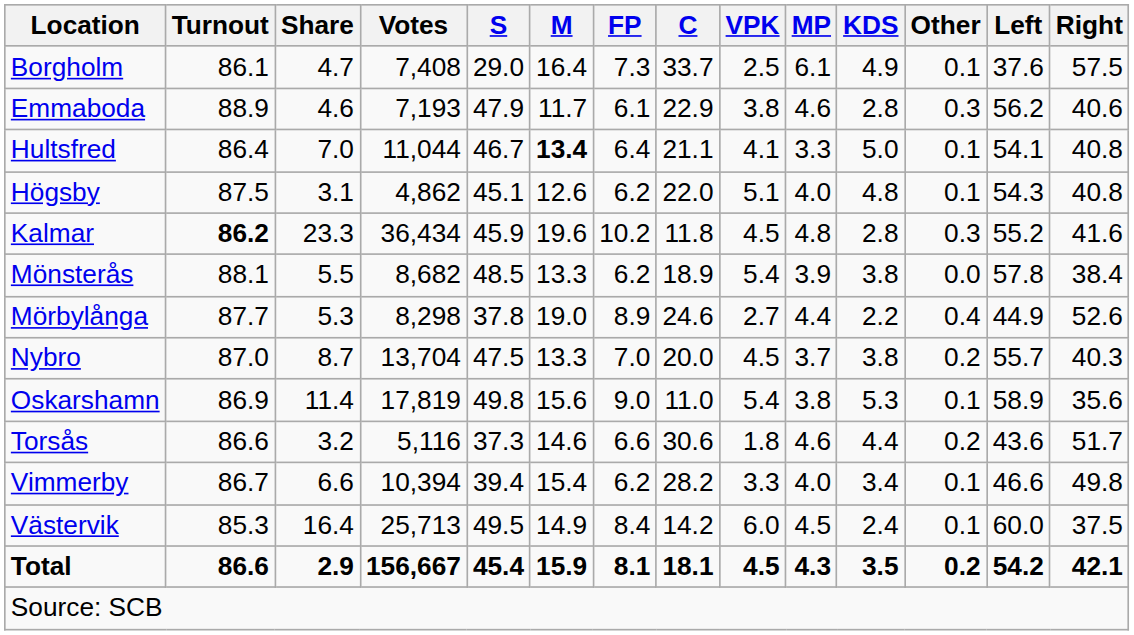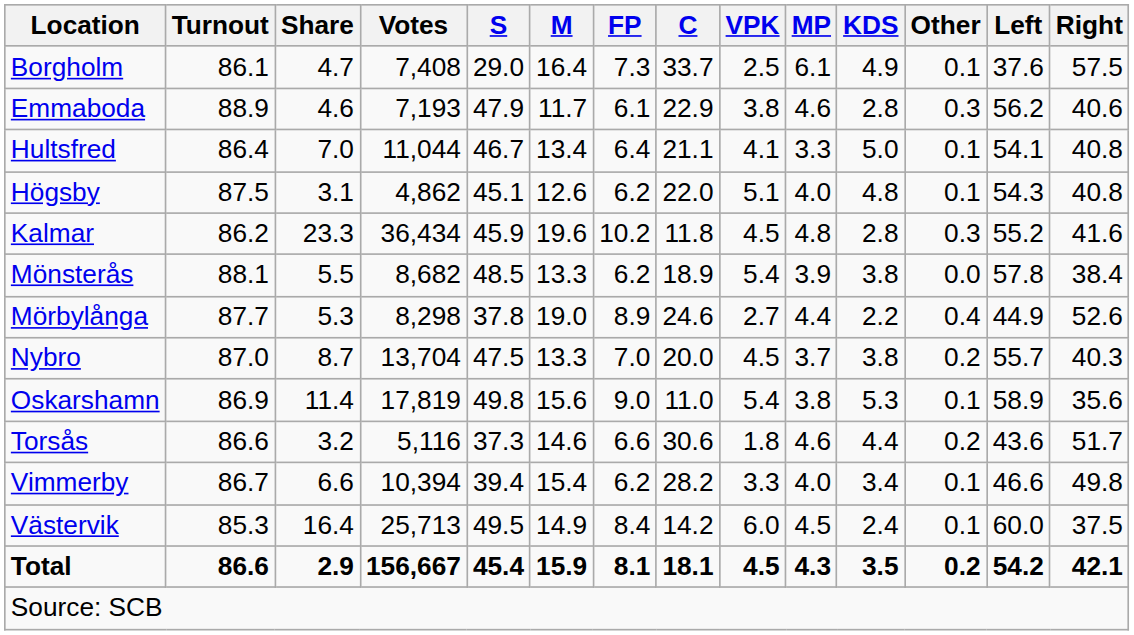Hultsfred | M: bold -> normal
Kalmar | Turnout: bold -> normal
